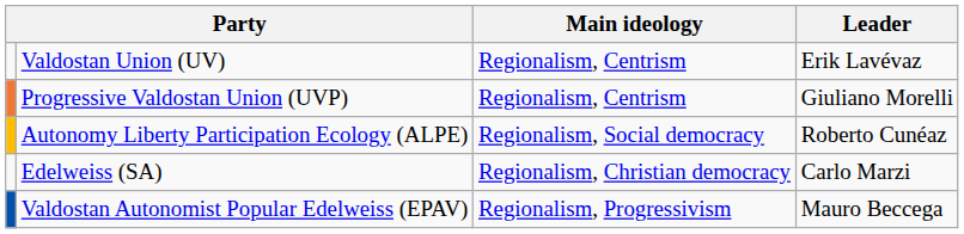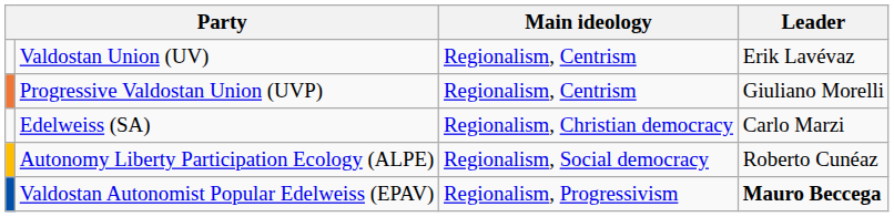rows swapped: Autonomy Liberty Participation Ecology (ALPE) <-> Edelweiss (SA)
Valdostan Autonomist Popular Edelweiss (EPAV) | Leader: normal -> bold
